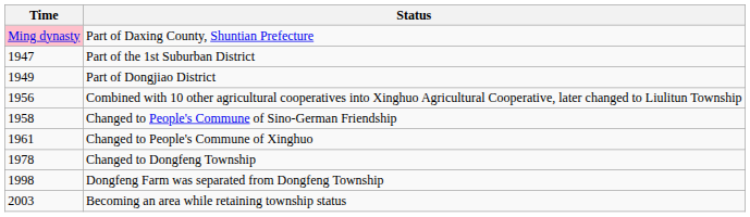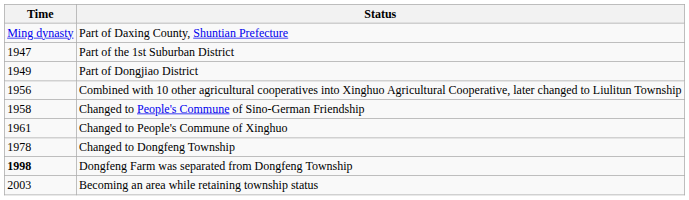Part of Daxing County, Shuntian Prefecture | Time: pink background -> no background
Dongfeng Farm was separated from Dongfeng Township | Time: normal -> bold
